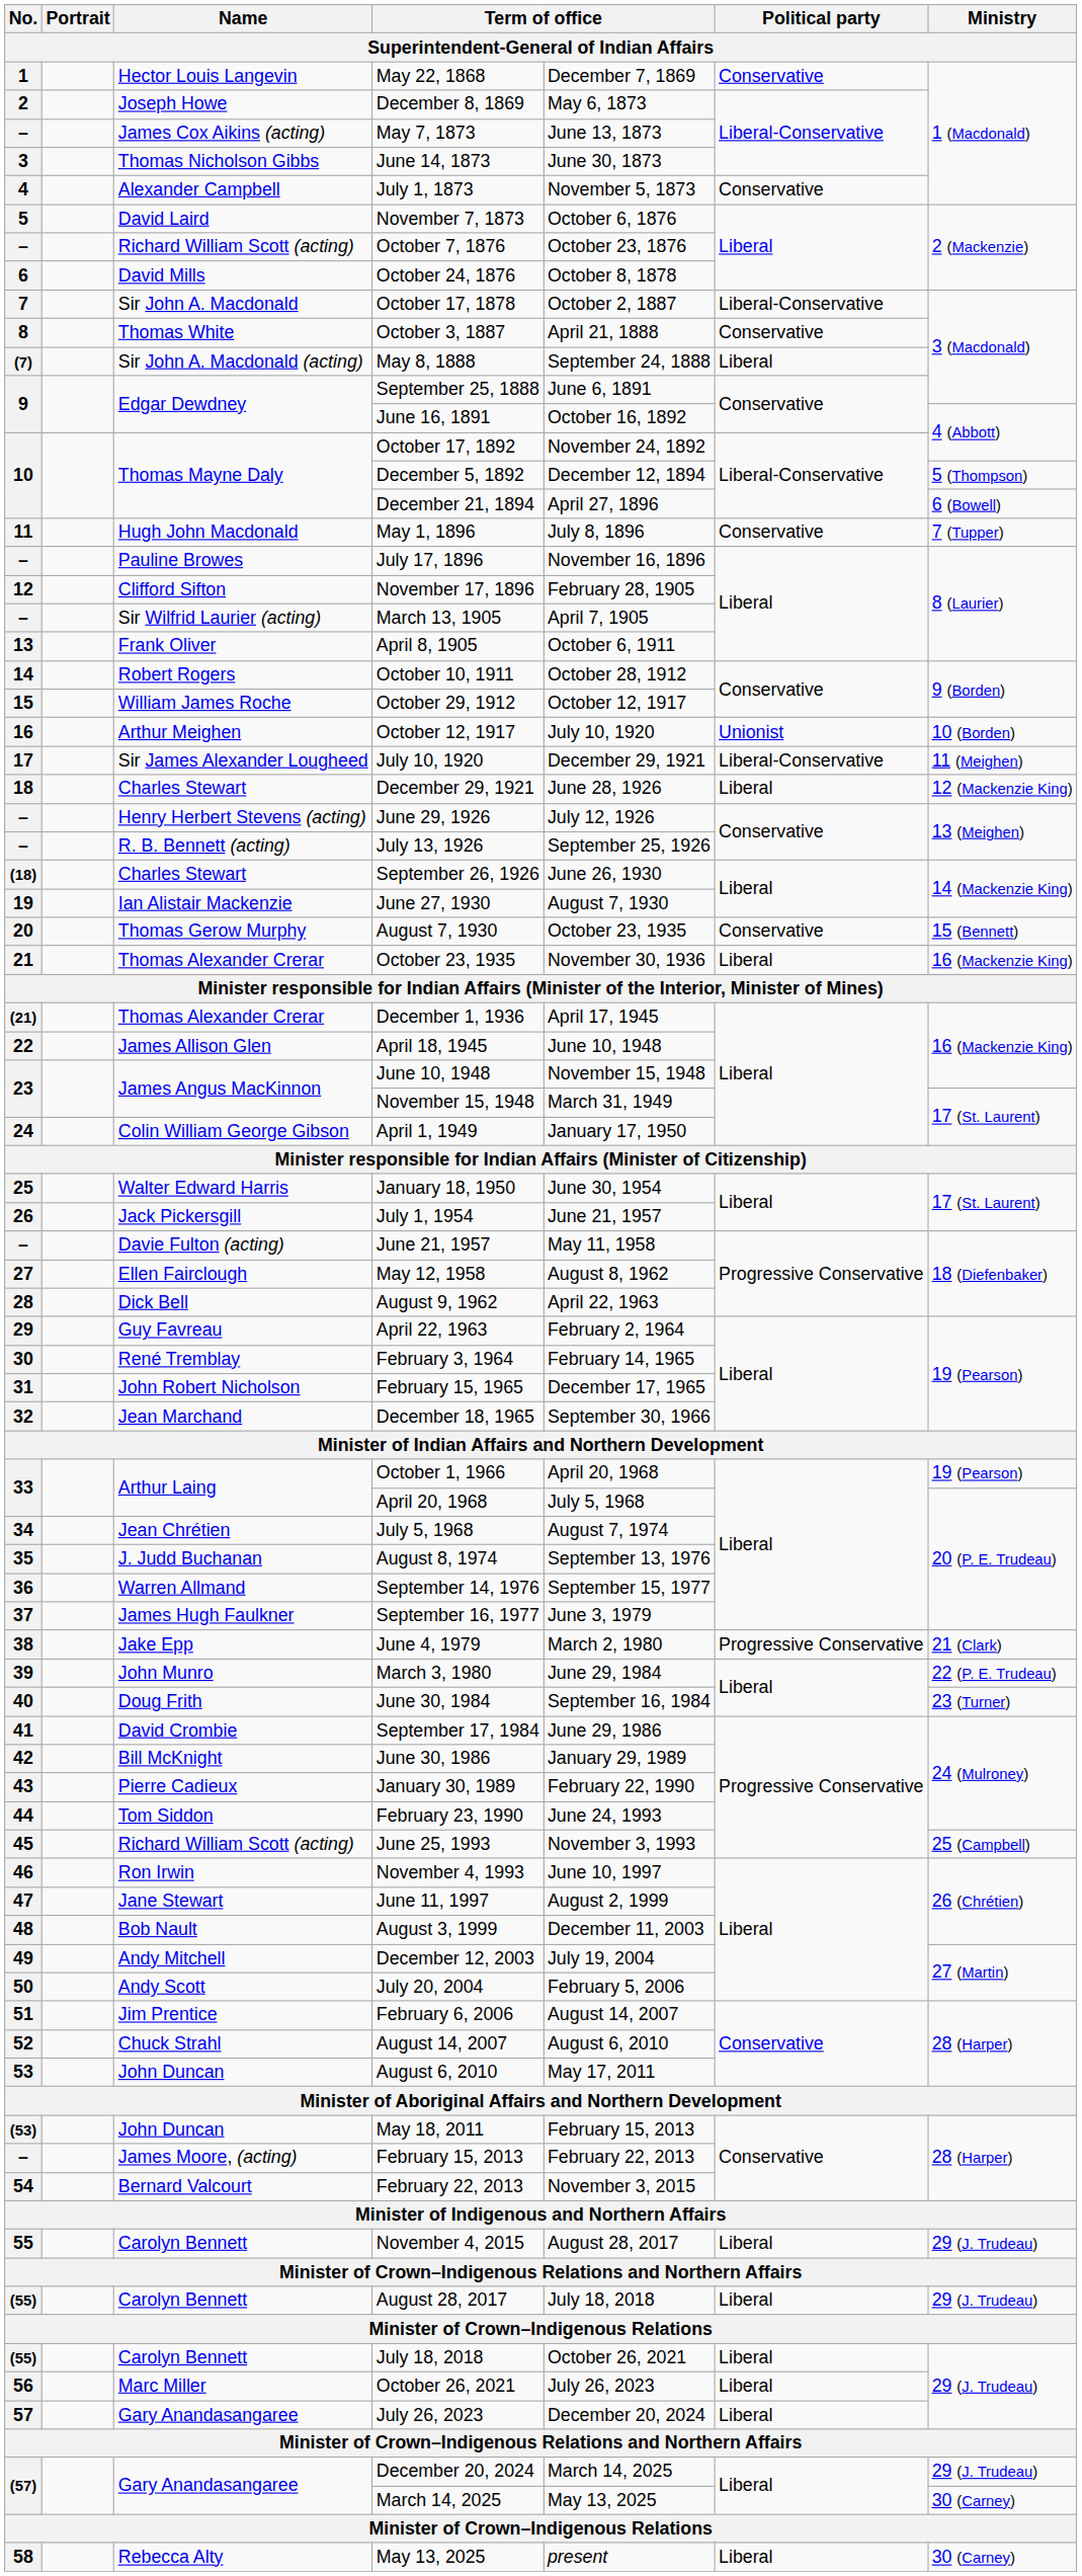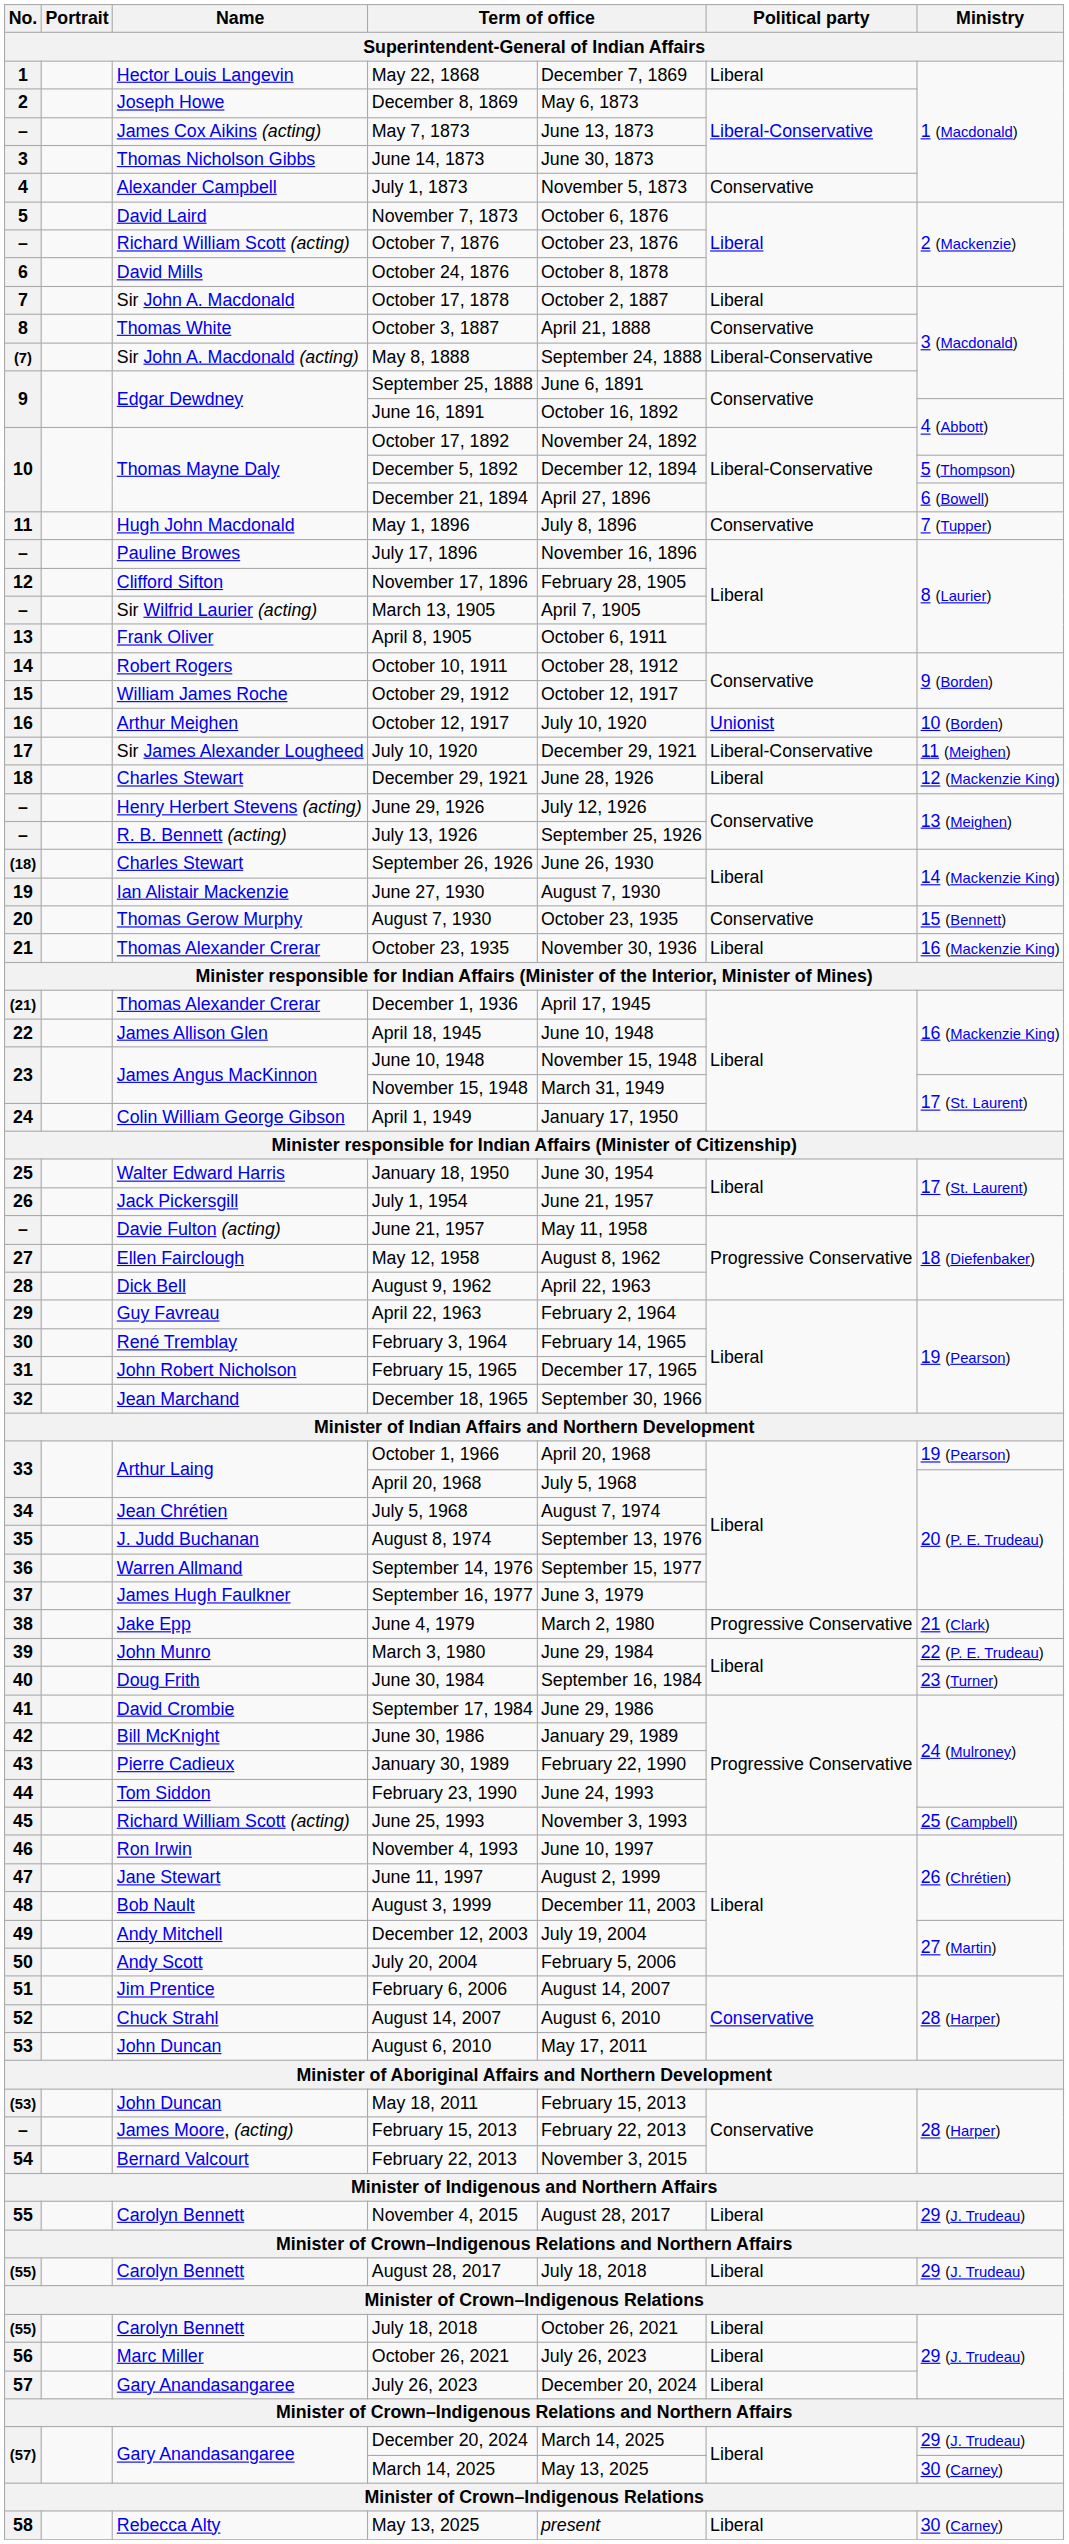May 22, 1868 | Political party: Conservative -> Liberal
October 17, 1878 | Political party: Liberal-Conservative -> Liberal
May 8, 1888 | Political party: Liberal -> Liberal-Conservative
